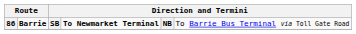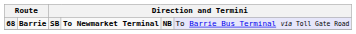SB | column 1: 86 -> 68
SB | column 6: no background -> lavender background
